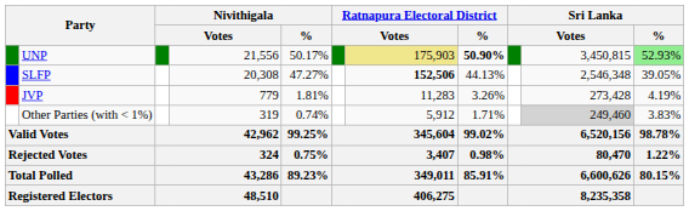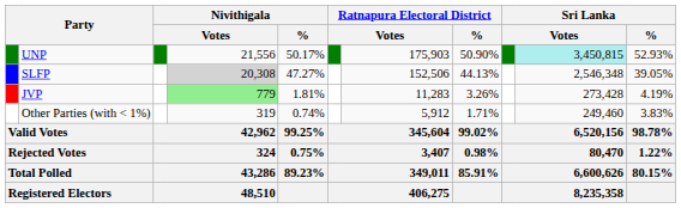UNP | column 7: khaki background -> no background
UNP | Ratnapura Electoral District / %: bold -> normal
UNP | column 10: no background -> paleturquoise background
UNP | Sri Lanka / %: lightgreen background -> no background
SLFP | column 4: no background -> lightgrey background
SLFP | column 7: bold -> normal
JVP | column 4: no background -> lightgreen background
Other Parties (with < 1%) | column 10: lightgrey background -> no background
